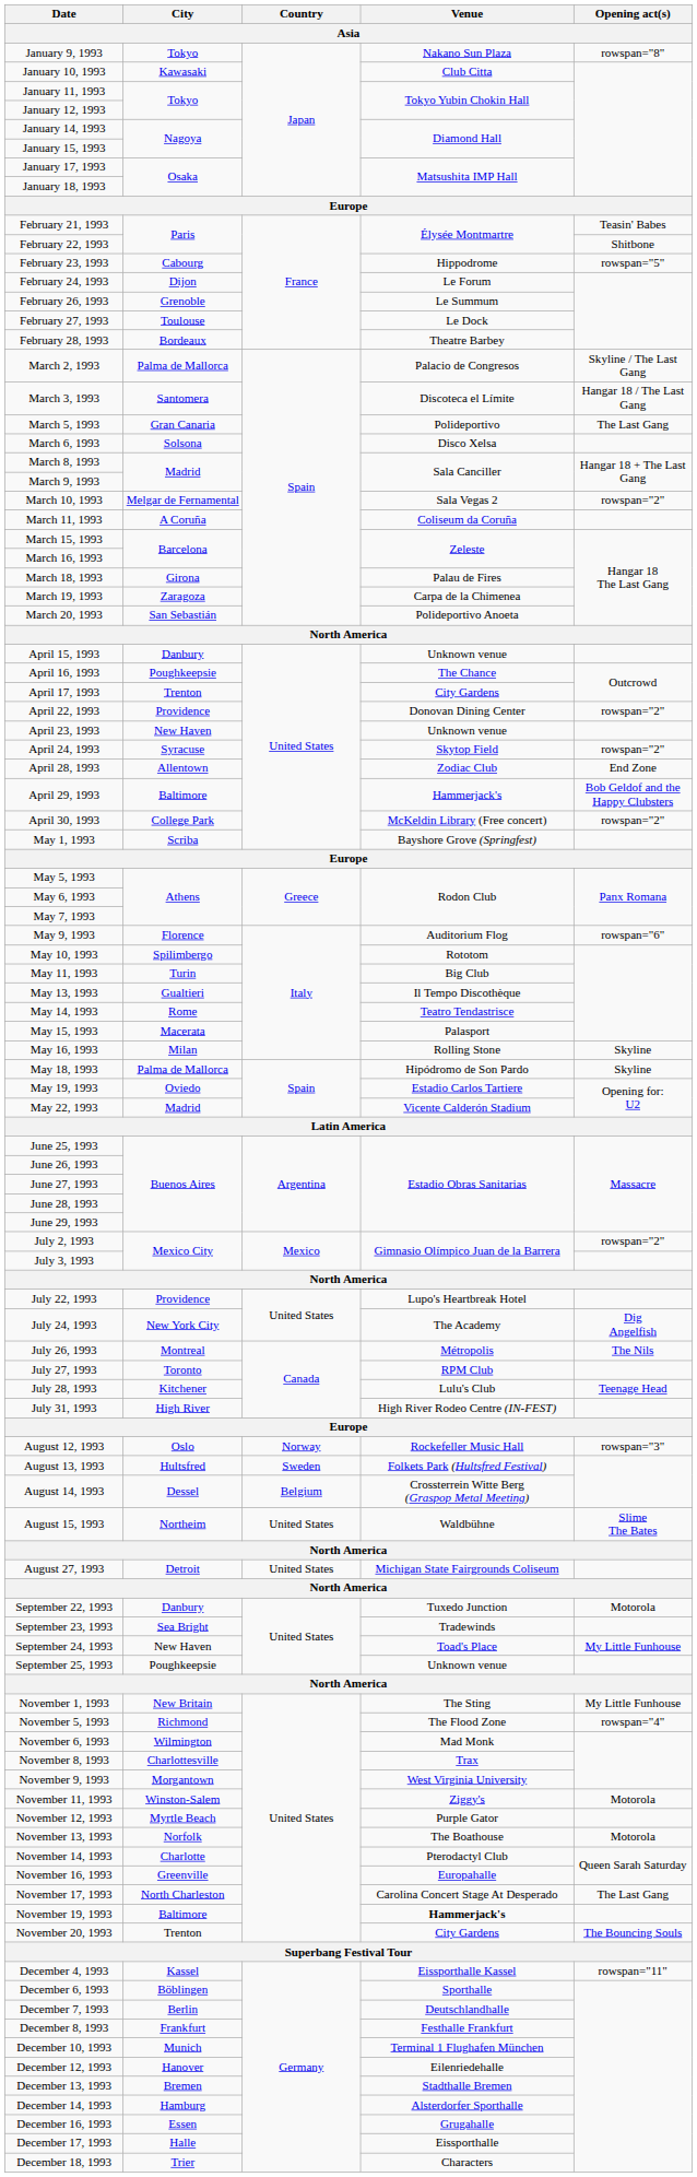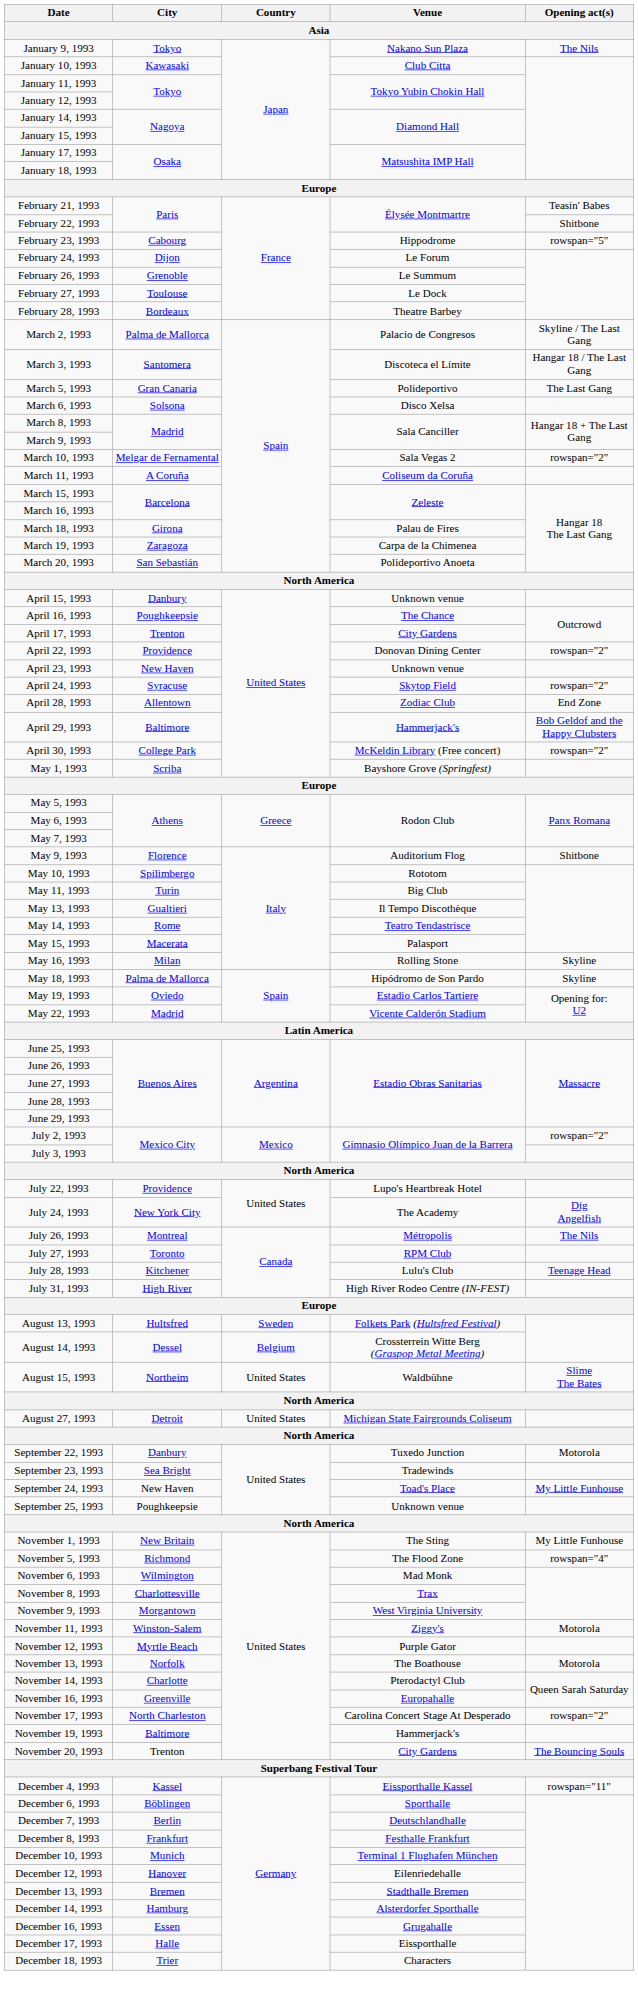January 9, 1993 | Opening act(s): rowspan="8" -> The Nils
May 9, 1993 | Opening act(s): rowspan="6" -> Shitbone
- row: August 12, 1993 | Oslo | Norway | Rockefeller Music Hall | rowspan="3"
November 17, 1993 | Opening act(s): The Last Gang -> rowspan="2"
November 19, 1993 | Venue: bold -> normal
